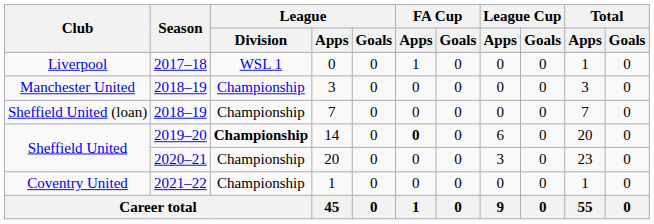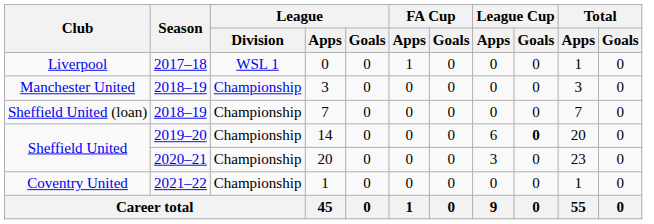14 | League / Division: bold -> normal
14 | FA Cup / Apps: bold -> normal
14 | League Cup / Goals: normal -> bold
